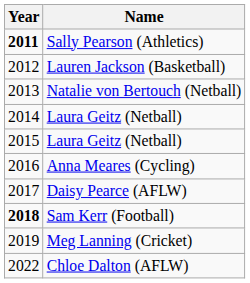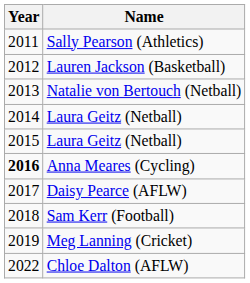row 2 | Year: bold -> normal
row 7 | Year: normal -> bold
row 9 | Year: bold -> normal
